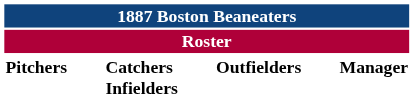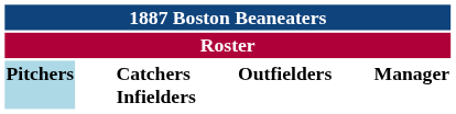Pitchers | column 1: no background -> lightblue background
